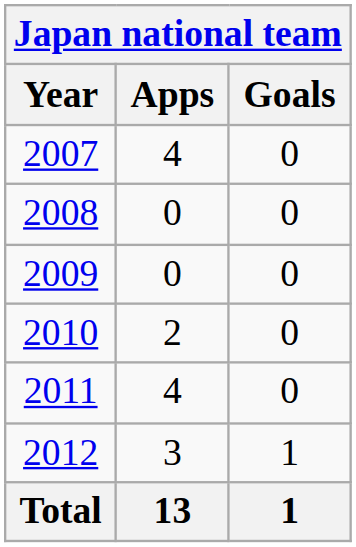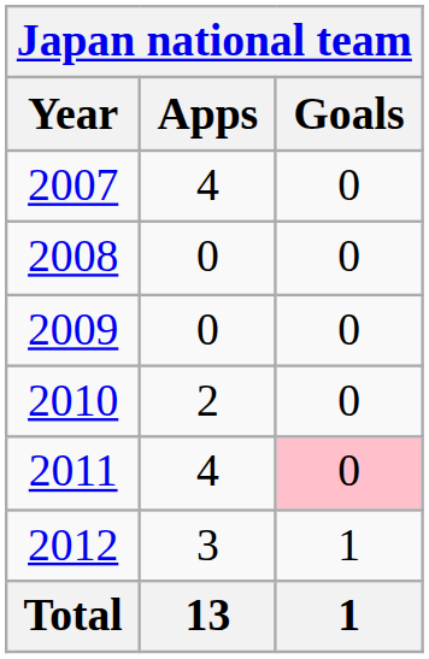2011 | Goals: no background -> pink background
